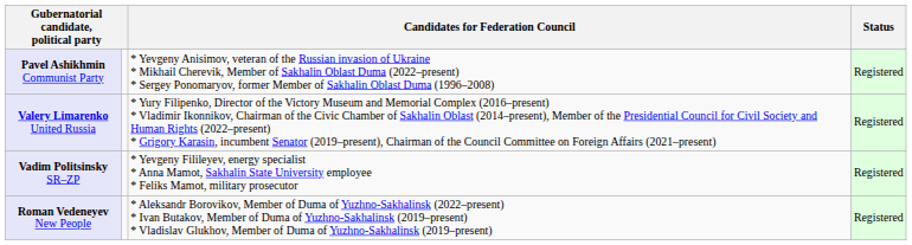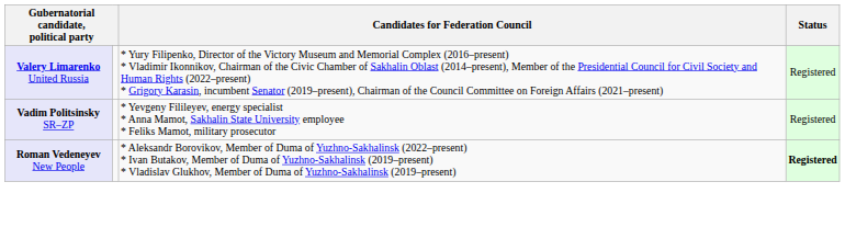- row: Pavel Ashikhmin Communist Party | * Yevgeny Anisimov, veteran of the Russian invasion of Ukraine * Mikhail Cherevik, Member of Sakhalin Oblast Duma (2022–present) * Sergey Ponomaryov, former Member of Sakhalin Oblast Duma (1996–2008) | Registered
Roman Vedeneyev New People | Status: normal -> bold
